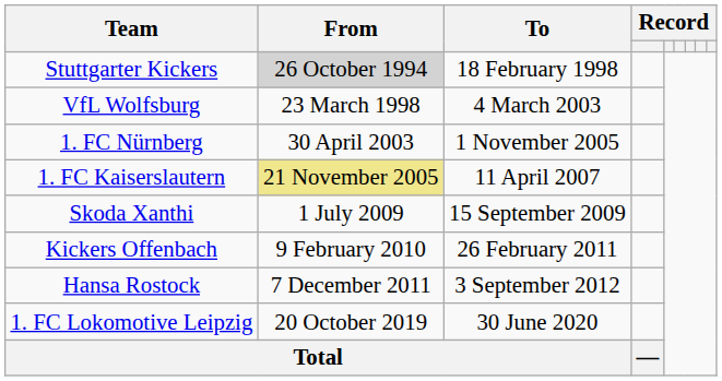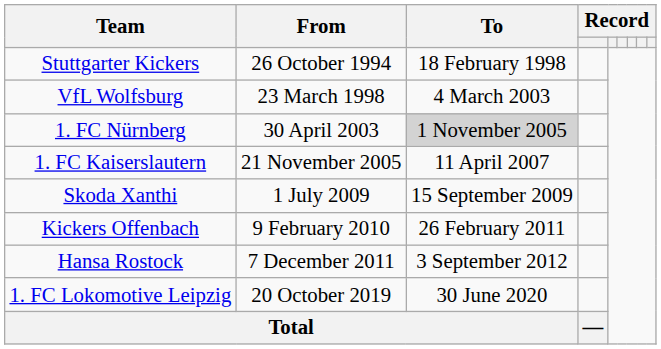Stuttgarter Kickers | From: lightgrey background -> no background
1. FC Nürnberg | To: no background -> lightgrey background
1. FC Kaiserslautern | From: khaki background -> no background
